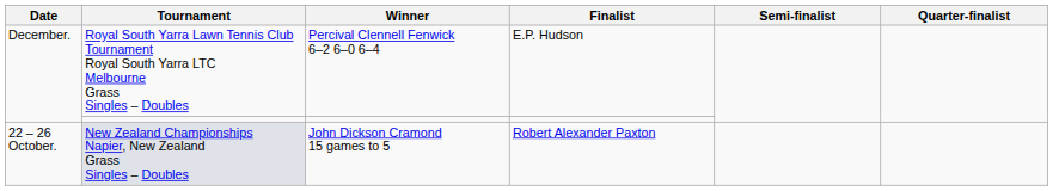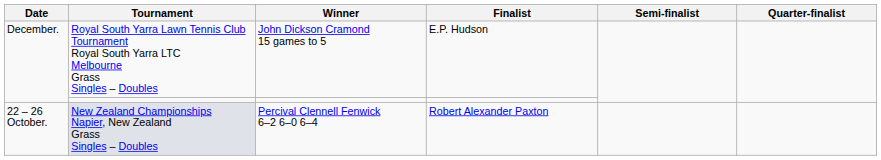row 2 | Winner: Percival Clennell Fenwick 6–2 6–0 6–4 -> John Dickson Cramond 15 games to 5
row 4 | Winner: John Dickson Cramond 15 games to 5 -> Percival Clennell Fenwick 6–2 6–0 6–4
